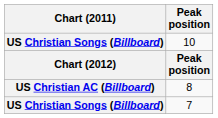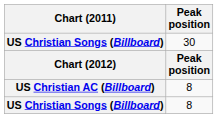row 2 | Peak position: 10 -> 30
row 5 | Peak position: 7 -> 8
